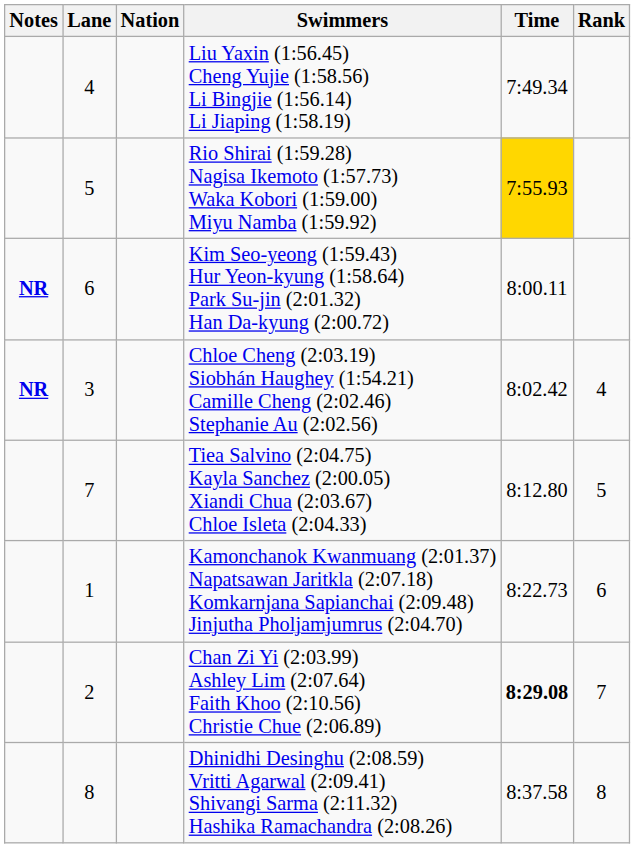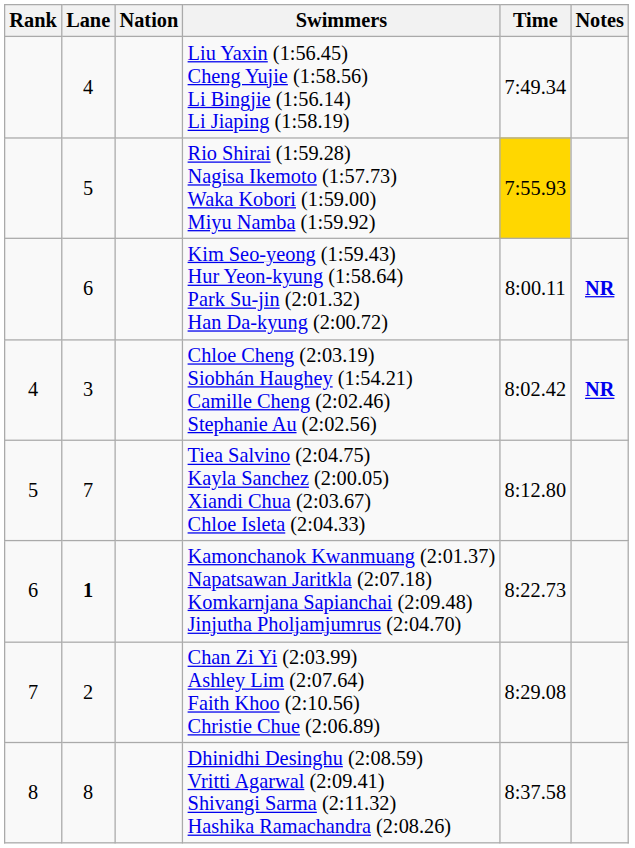columns swapped: Rank <-> Notes
row 7 | Lane: normal -> bold
row 8 | Time: bold -> normal
